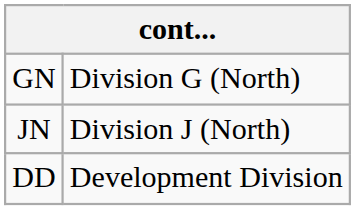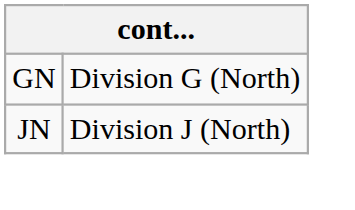- row: DD | Development Division
